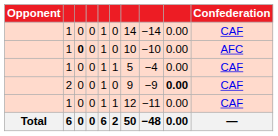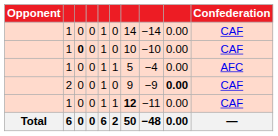row 3 | Confederation: AFC -> CAF
row 4 | Confederation: CAF -> AFC
row 6 | column 7: normal -> bold
